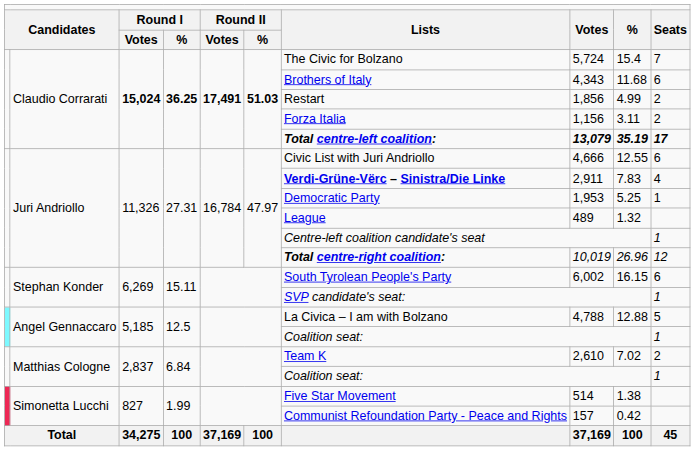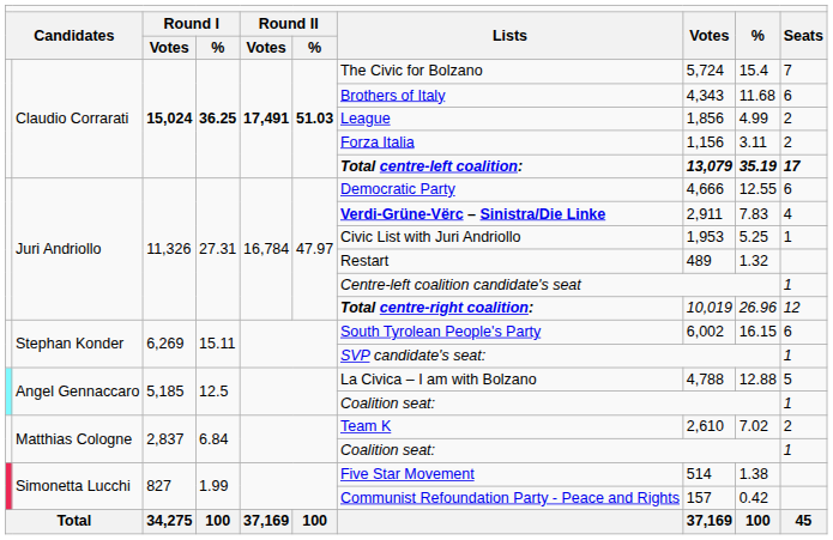row 6 | column 7: Restart -> League
row 9 | column 7: Civic List with Juri Andriollo -> Democratic Party
row 11 | column 7: Democratic Party -> Civic List with Juri Andriollo
row 12 | column 7: League -> Restart
